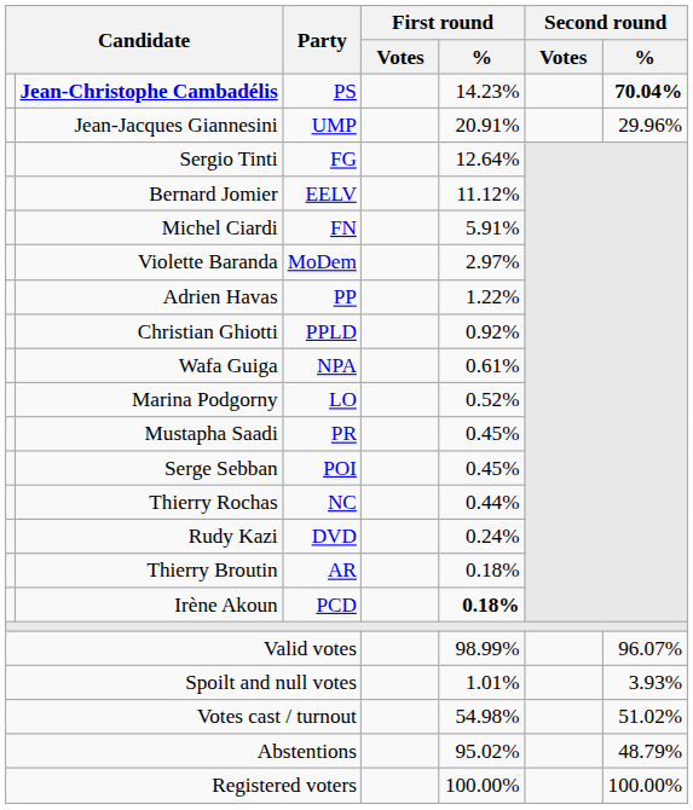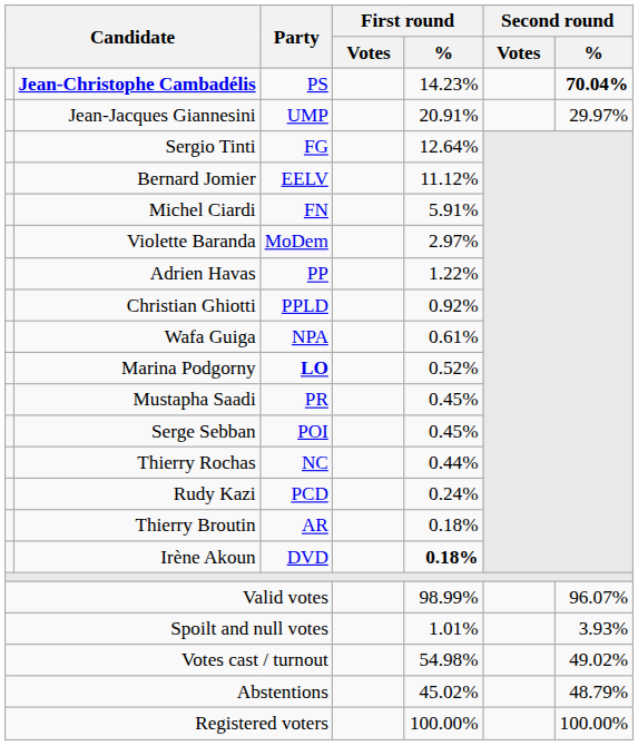Jean-Jacques Giannesini | Second round / %: 29.96% -> 29.97%
Marina Podgorny | Party: normal -> bold
Rudy Kazi | Party: DVD -> PCD
Irène Akoun | Party: PCD -> DVD
Votes cast / turnout | Second round / %: 51.02% -> 49.02%
Abstentions | First round / %: 95.02% -> 45.02%
